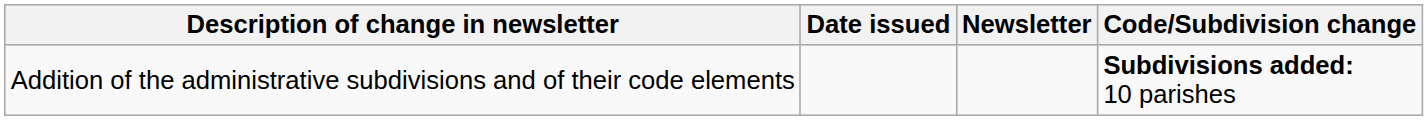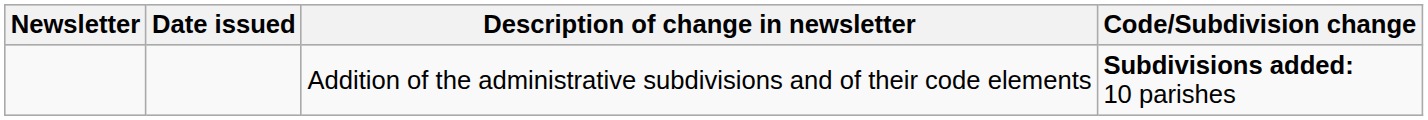columns swapped: Newsletter <-> Description of change in newsletter
